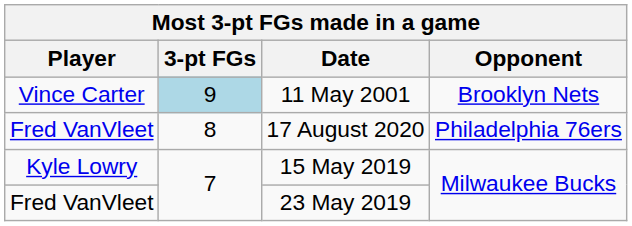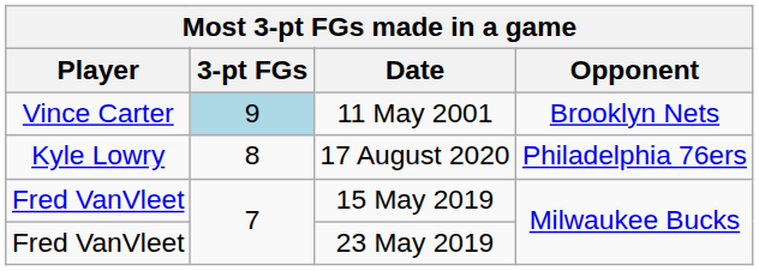17 August 2020 | Player: Fred VanVleet -> Kyle Lowry
15 May 2019 | Player: Kyle Lowry -> Fred VanVleet
